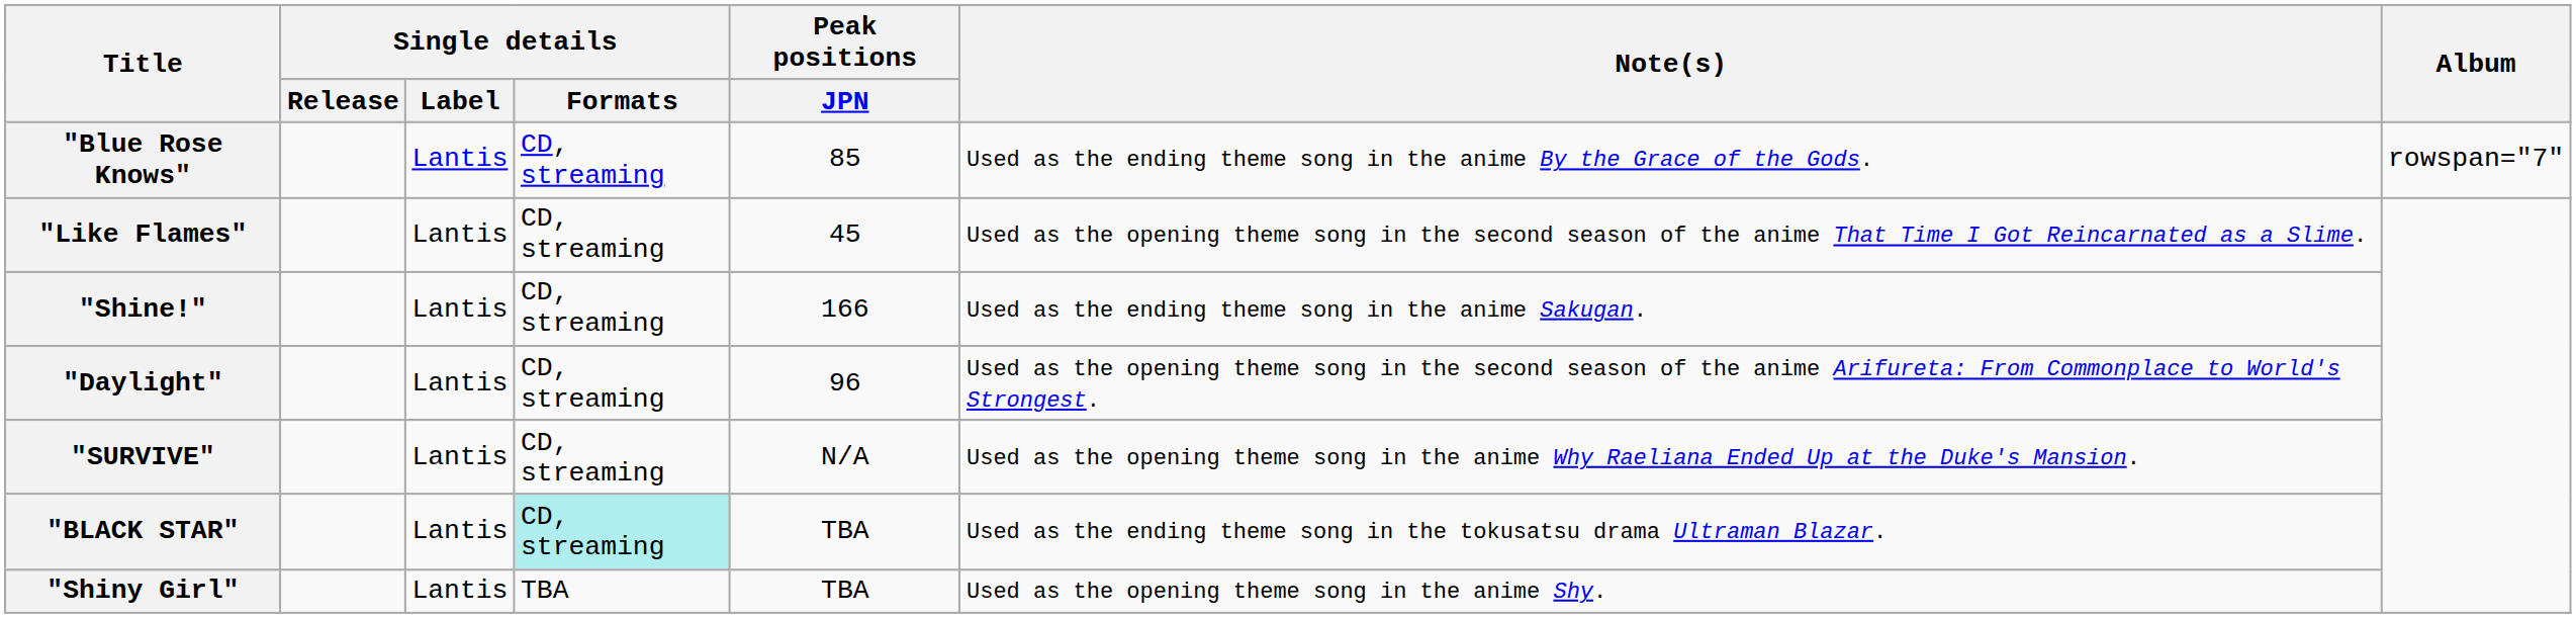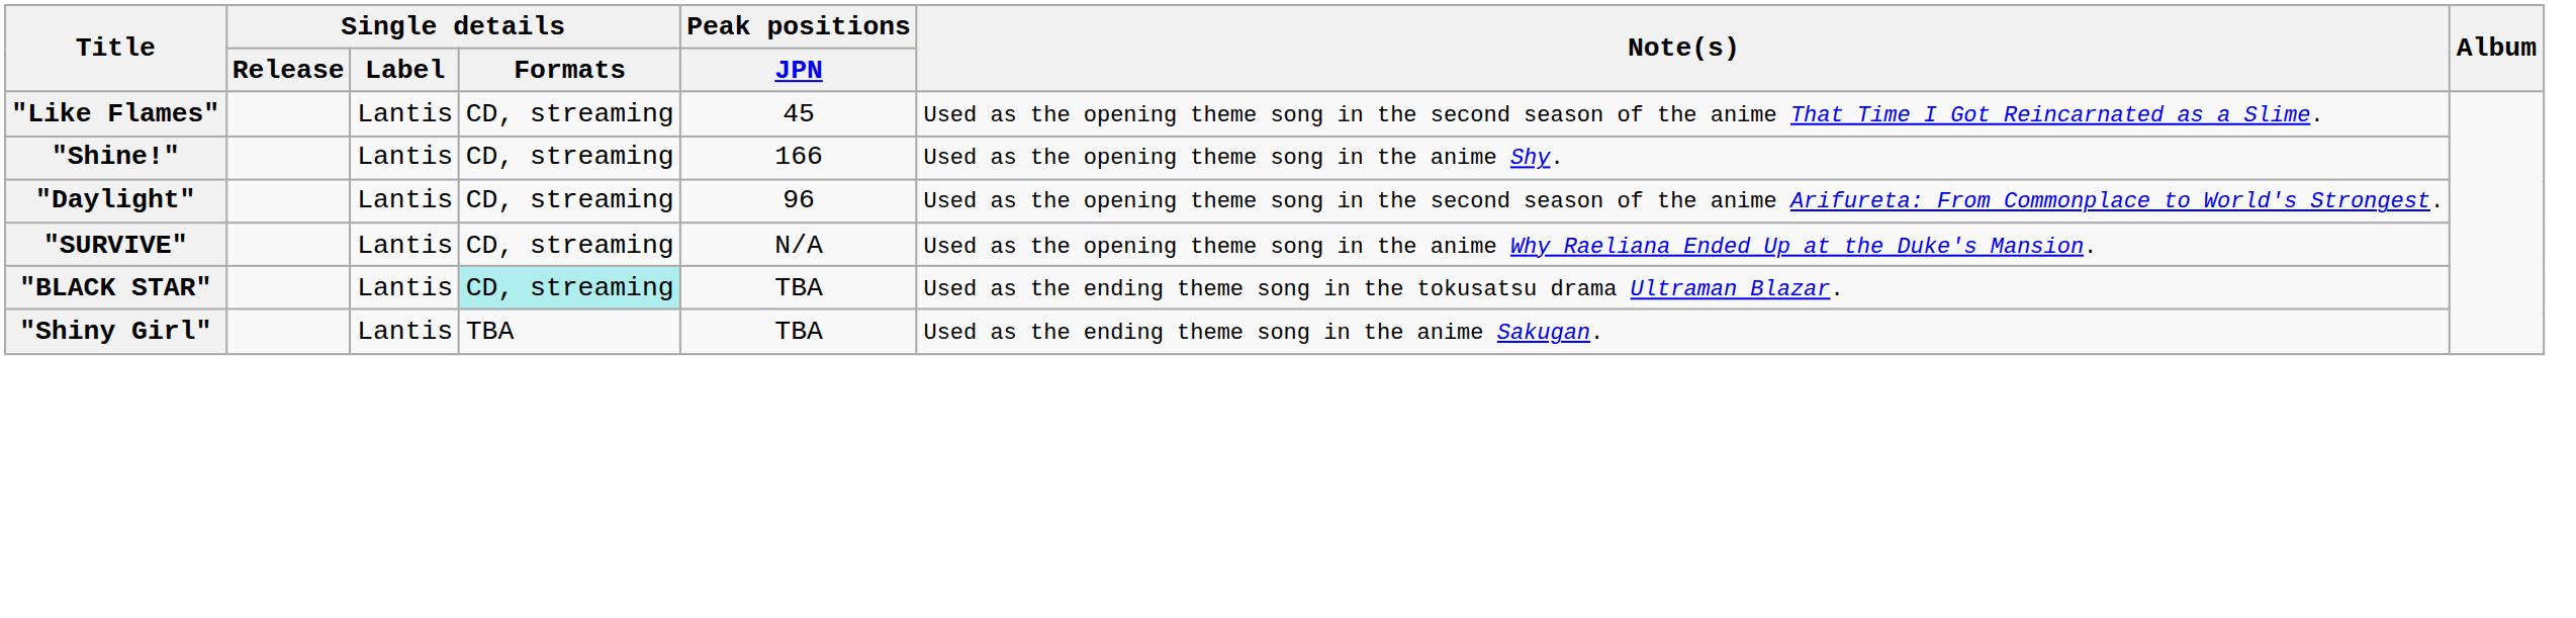- row: "Blue Rose Knows" | Lantis | CD, streaming | 85 | Used as the ending theme song in the anime By the Grace of the Gods. | rowspan="7"
"Shine!" | Note(s): Used as the ending theme song in the anime Sakugan. -> Used as the opening theme song in the anime Shy.
"Shiny Girl" | Note(s): Used as the opening theme song in the anime Shy. -> Used as the ending theme song in the anime Sakugan.
